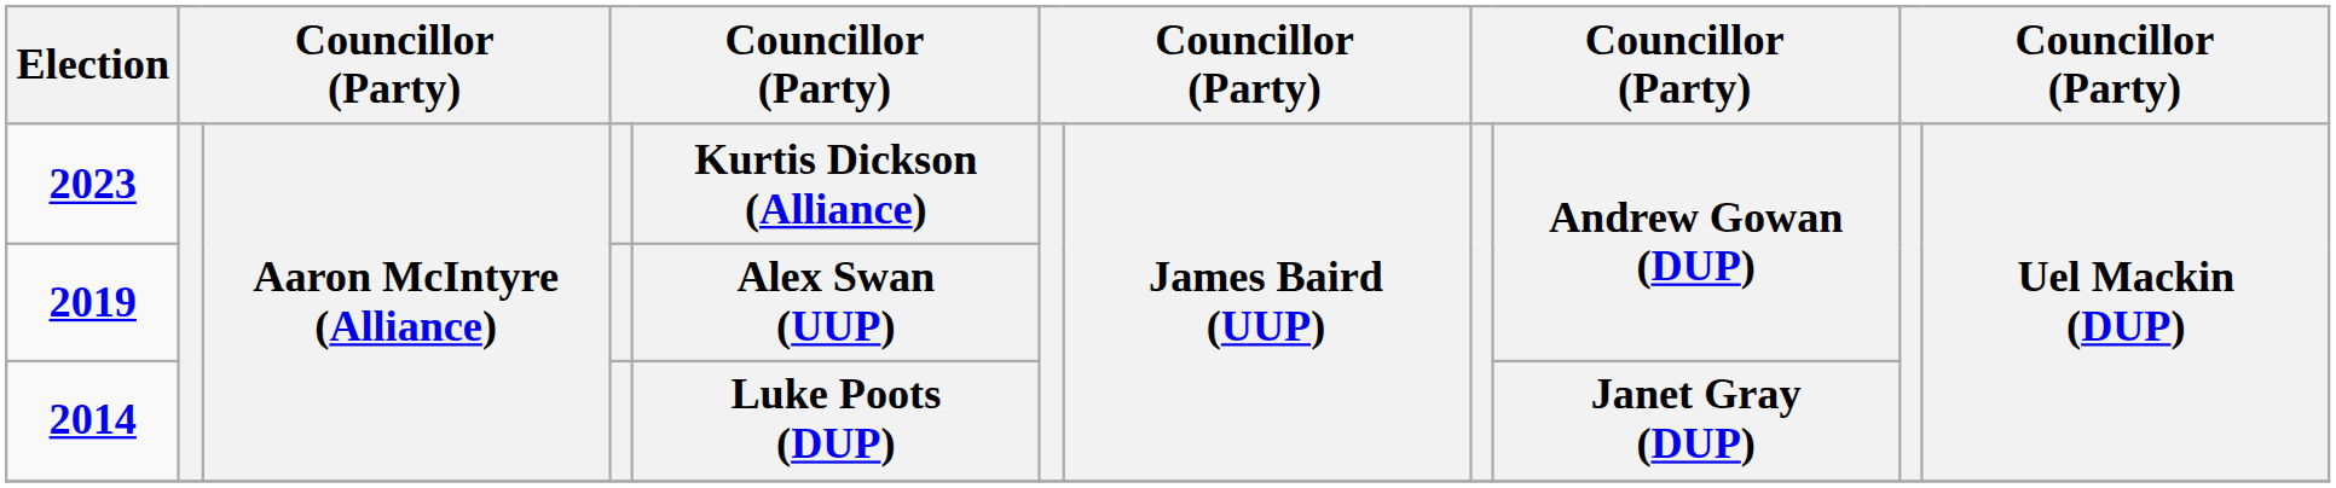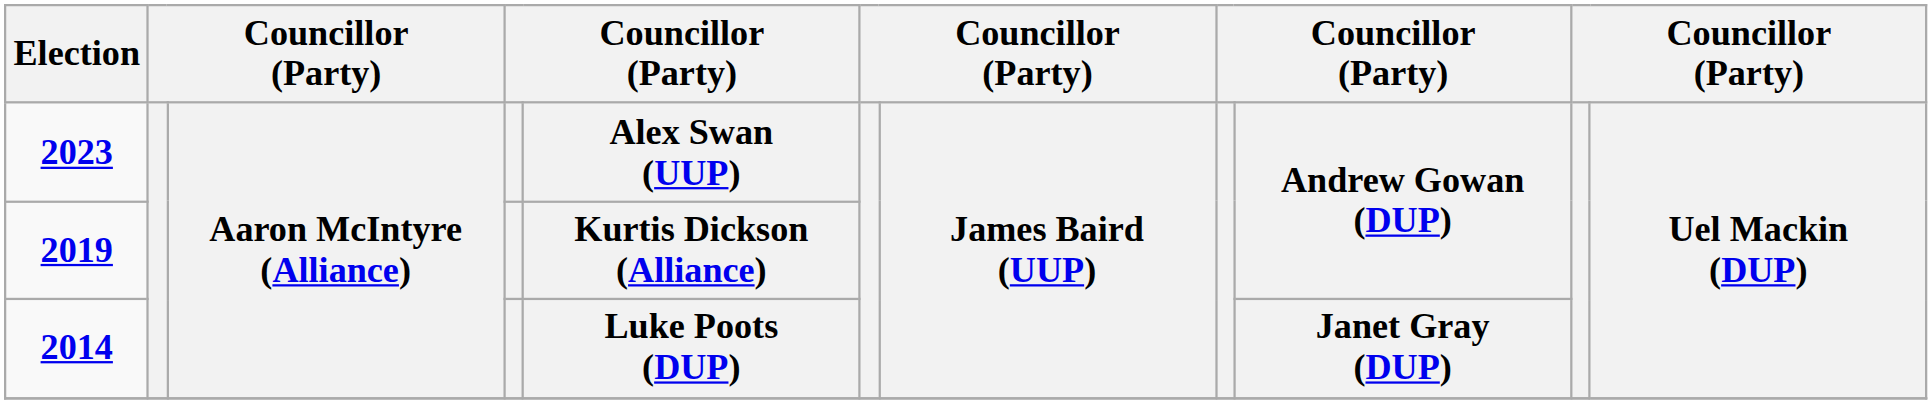2023 | column 5: Kurtis Dickson (Alliance) -> Alex Swan (UUP)
2019 | column 5: Alex Swan (UUP) -> Kurtis Dickson (Alliance)
